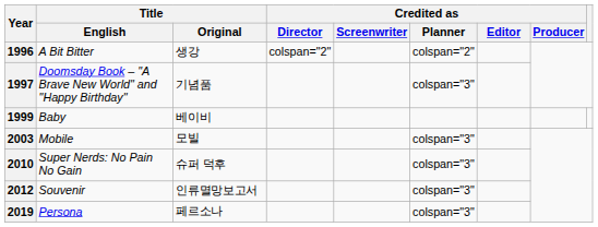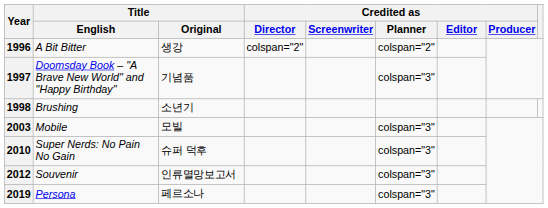+ row: 1998 | Brushing | 소년기
- row: 1999 | Baby | 베이비
